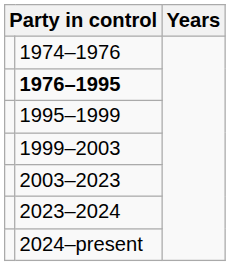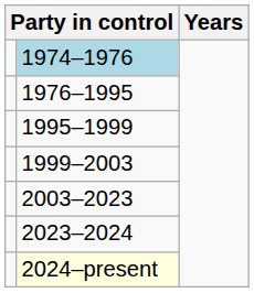1974–1976 | column 2: no background -> lightblue background
1976–1995 | column 2: bold -> normal
2024–present | column 2: no background -> lightyellow background
